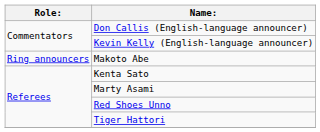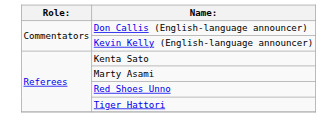- row: Ring announcers | Makoto Abe
